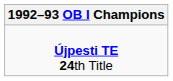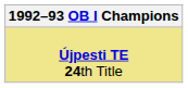row 2 | column 1: no background -> khaki background
